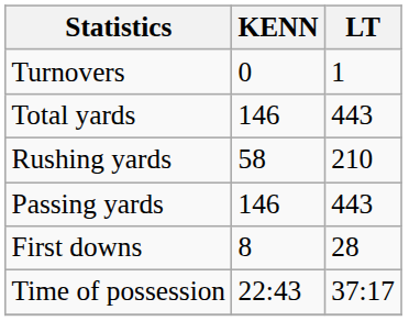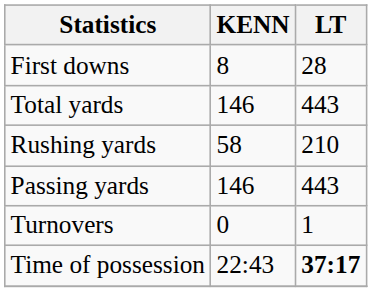rows swapped: First downs <-> Turnovers
Time of possession | LT: normal -> bold
